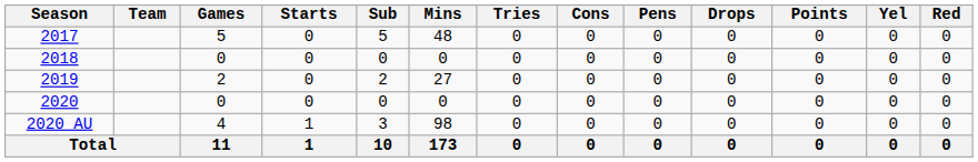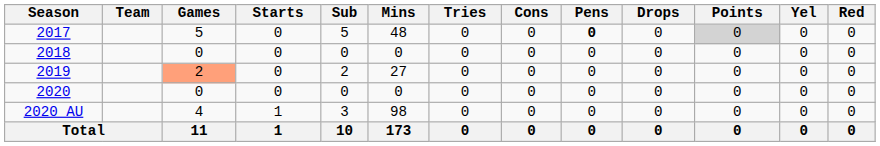2017 | Pens: normal -> bold
2017 | Points: no background -> lightgrey background
2019 | Games: no background -> lightsalmon background
